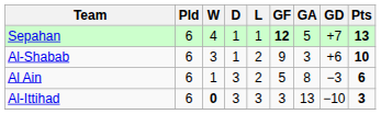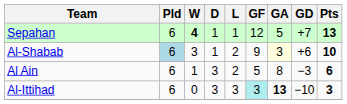Sepahan | W: normal -> bold
Sepahan | GF: bold -> normal
Al-Shabab | Pld: no background -> lightblue background
Al-Shabab | GA: no background -> lightyellow background
Al-Ittihad | W: bold -> normal
Al-Ittihad | GF: no background -> paleturquoise background
Al-Ittihad | GA: normal -> bold
